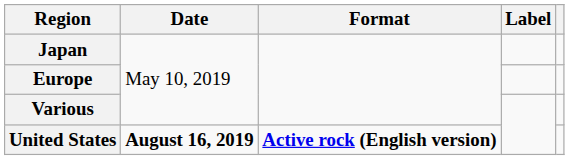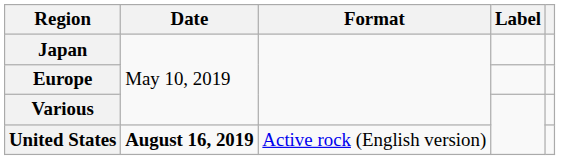United States | Format: bold -> normal
